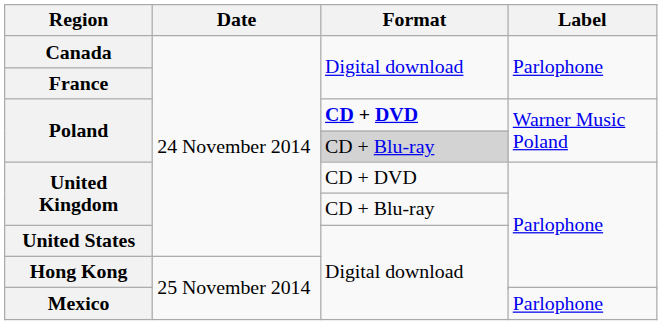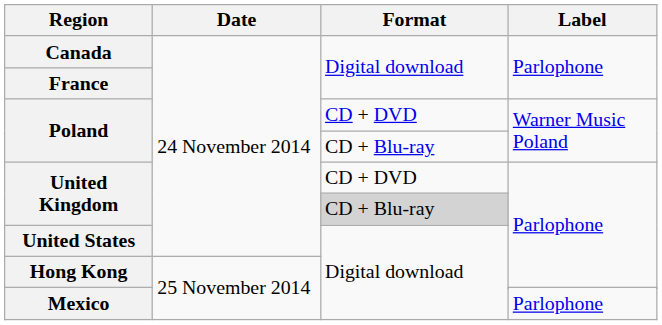Poland / CD + DVD | Format: bold -> normal
Poland / CD + Blu-ray | Format: lightgrey background -> no background
United Kingdom / CD + Blu-ray | Format: no background -> lightgrey background
